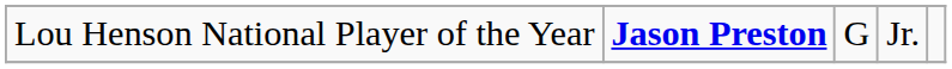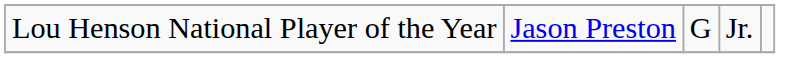Lou Henson National Player of the Year | column 2: bold -> normal
